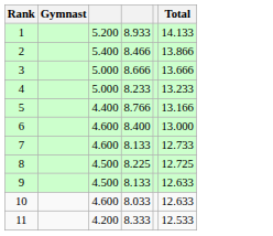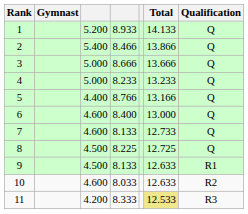+ column: Qualification | Q | Q | Q | Q | Q | Q | Q | Q | R1 | R2 | R3
11 | Total: no background -> khaki background
